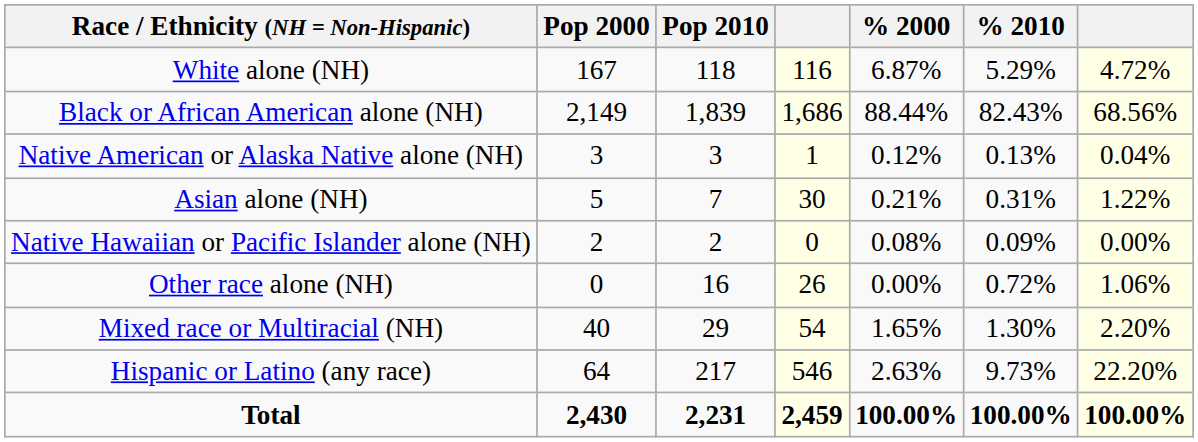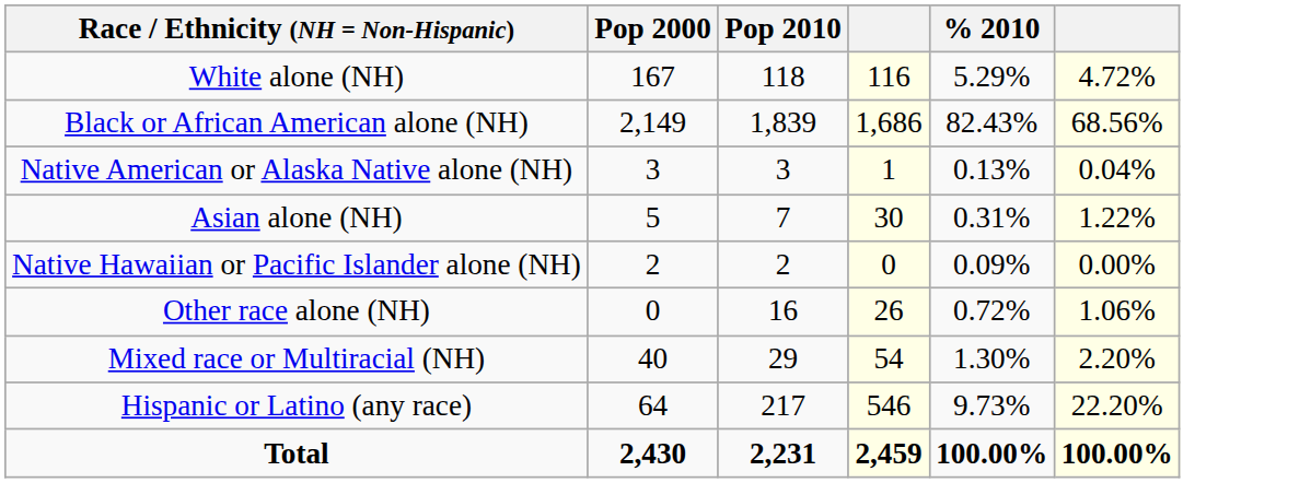- column: % 2000 | 6.87% | 88.44% | 0.12% | 0.21% | 0.08% | 0.00% | 1.65% | 2.63% | 100.00%
